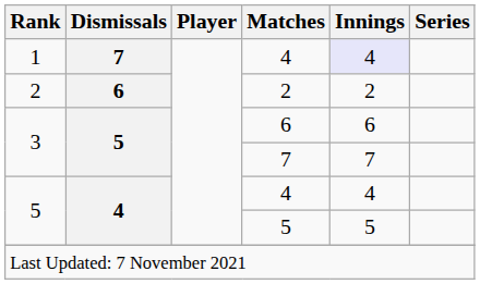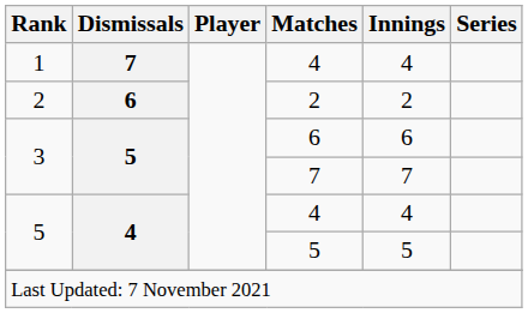1 / 4 | Innings: lavender background -> no background
